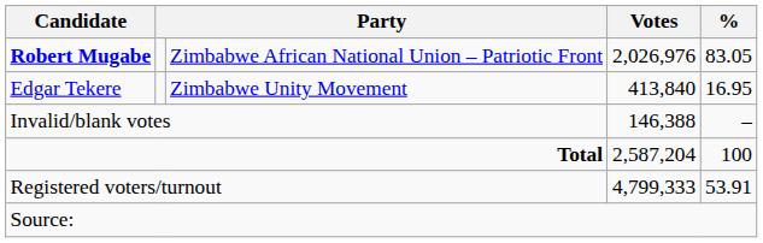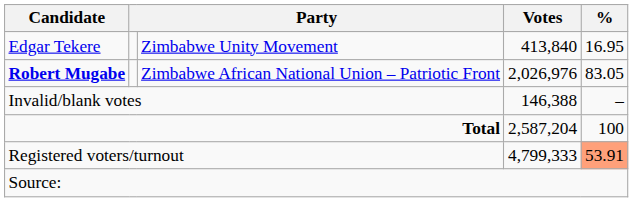rows swapped: Robert Mugabe <-> Edgar Tekere
Registered voters/turnout | %: no background -> lightsalmon background
